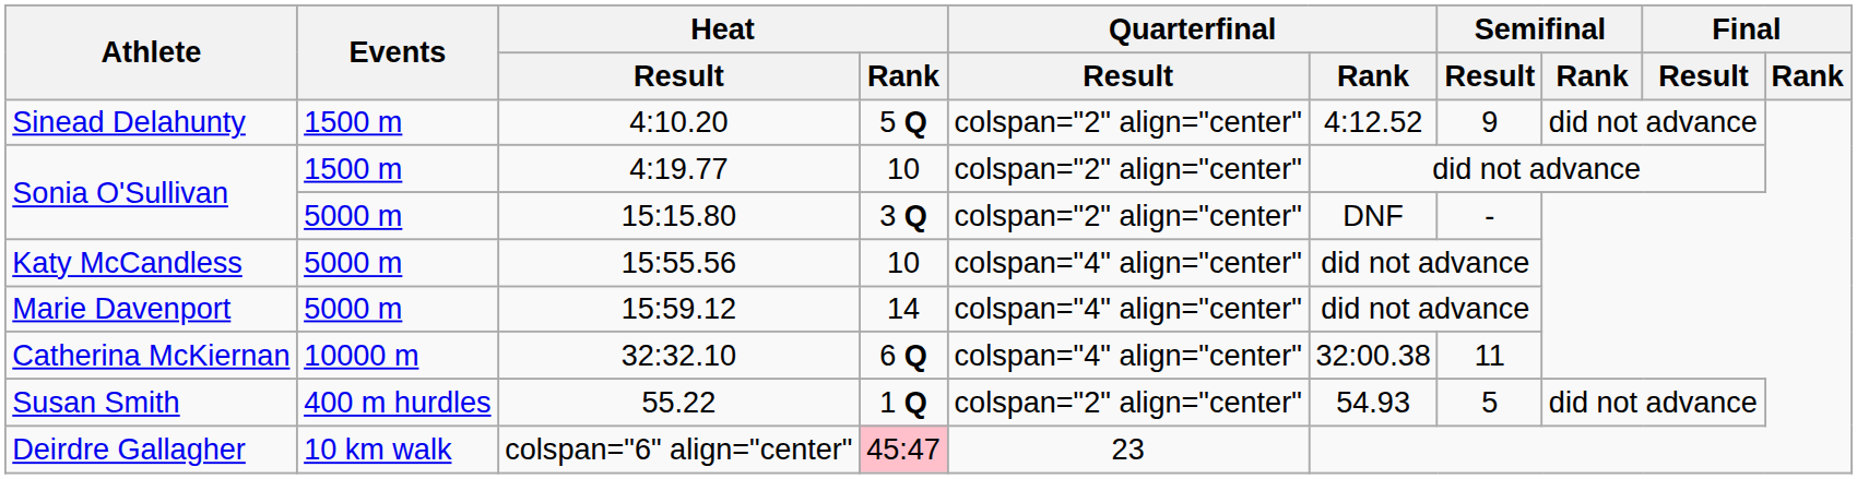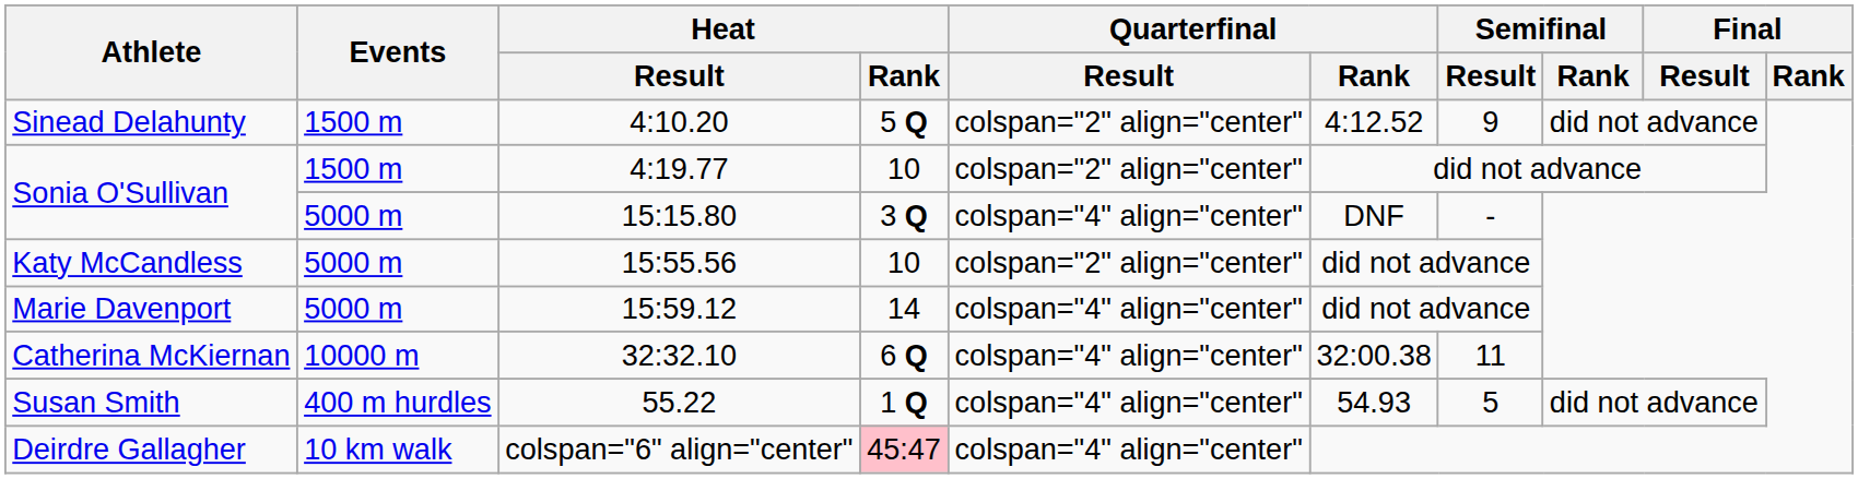15:15.80 | Quarterfinal / Result: colspan="2" align="center" -> colspan="4" align="center"
15:55.56 | Quarterfinal / Result: colspan="4" align="center" -> colspan="2" align="center"
55.22 | Quarterfinal / Result: colspan="2" align="center" -> colspan="4" align="center"
colspan="6" align="center" | Quarterfinal / Result: 23 -> colspan="4" align="center"
